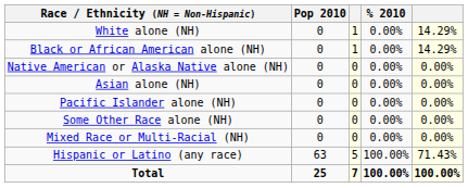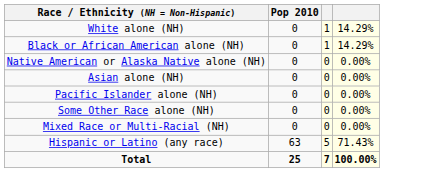- column: % 2010 | 0.00% | 0.00% | 0.00% | 0.00% | 0.00% | 0.00% | 0.00% | 100.00% | 100.00%
